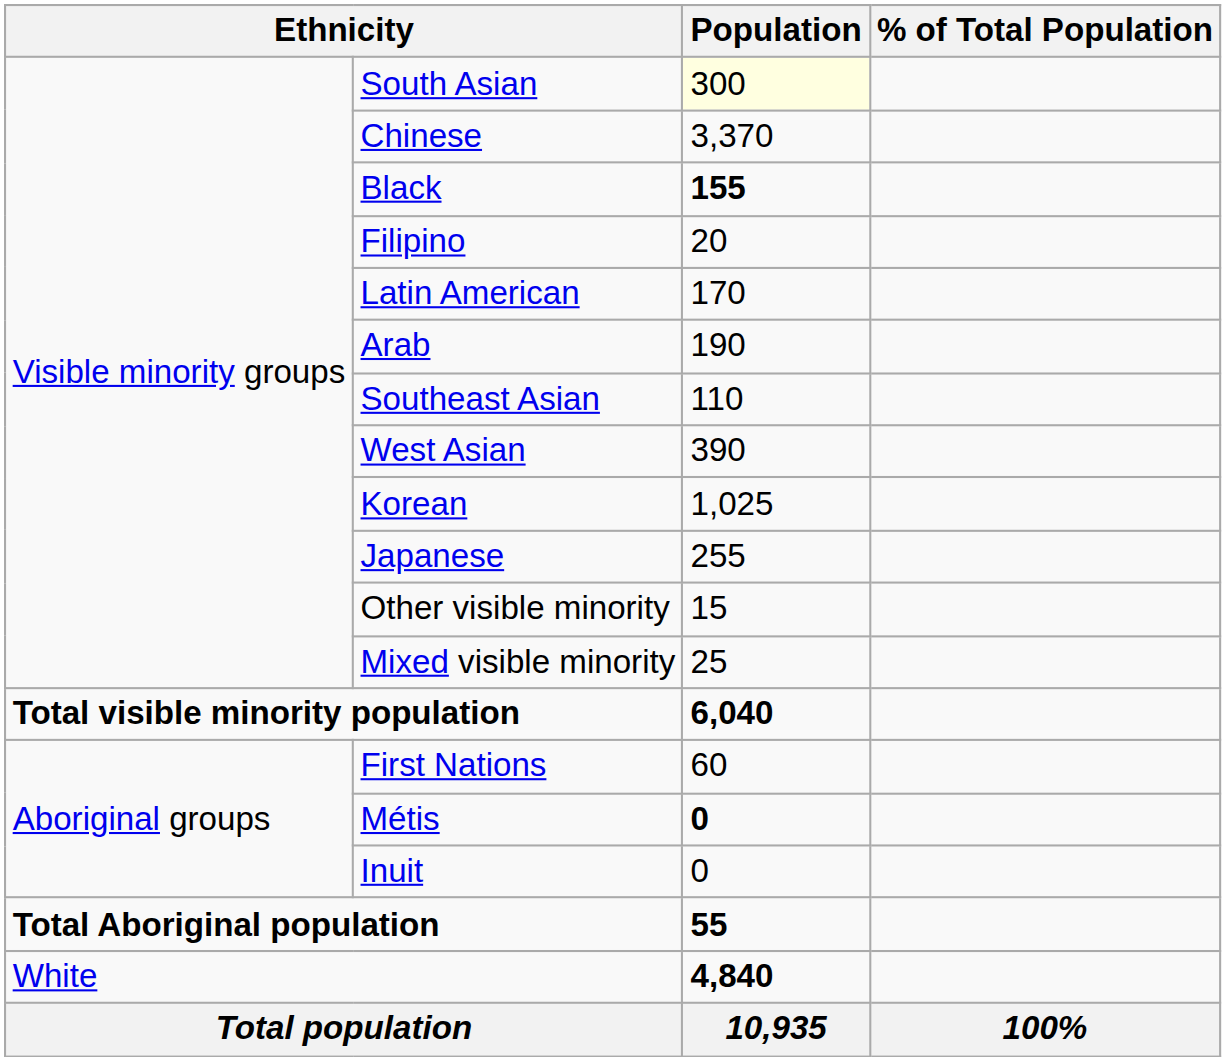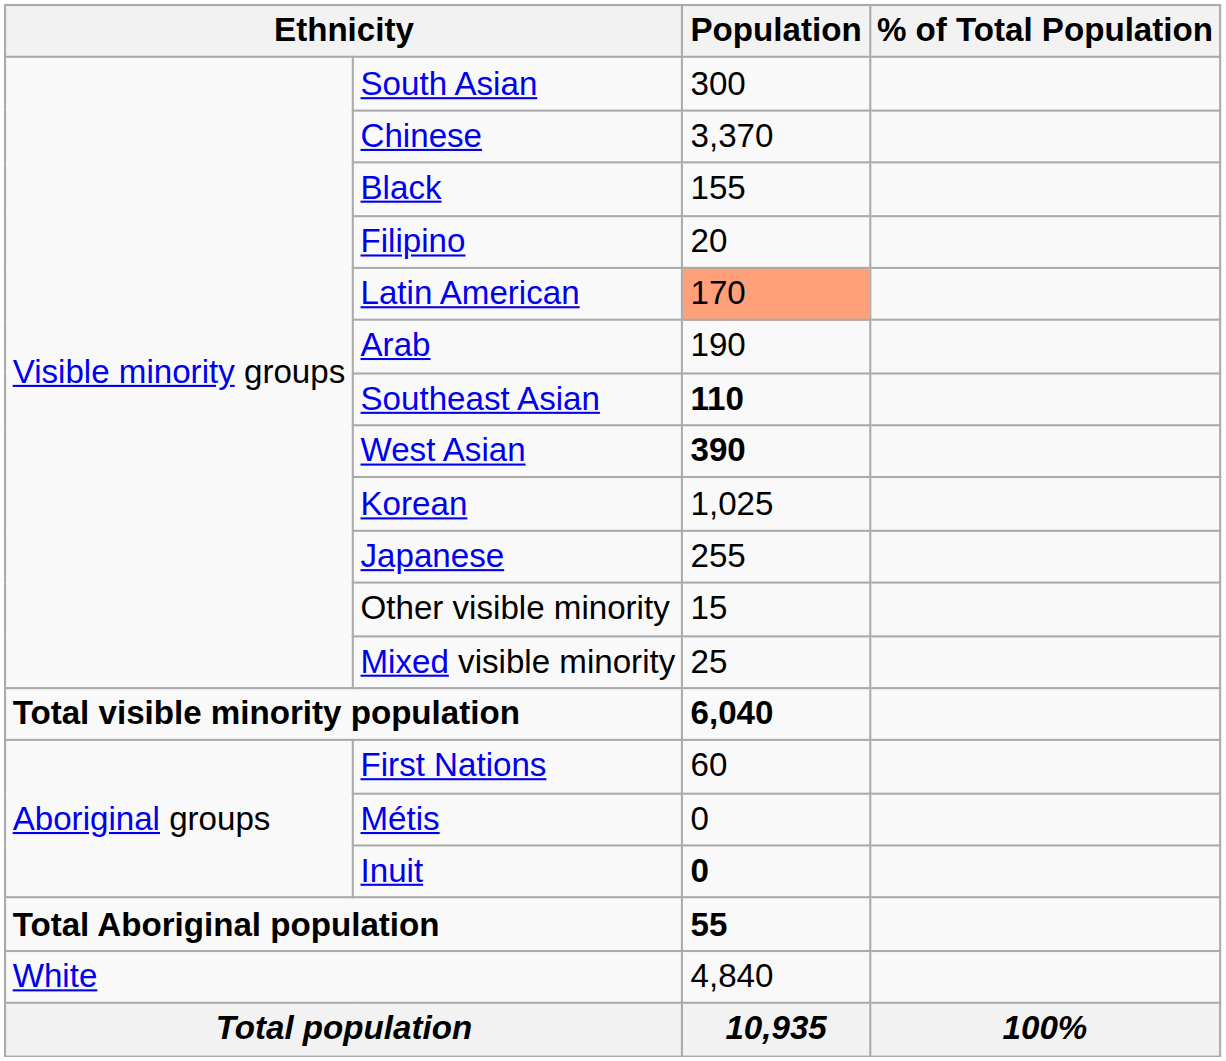South Asian | Population: lightyellow background -> no background
Black | Population: bold -> normal
Latin American | Population: no background -> lightsalmon background
Southeast Asian | Population: normal -> bold
West Asian | Population: normal -> bold
Métis | Population: bold -> normal
Inuit | Population: normal -> bold
White | Population: bold -> normal
